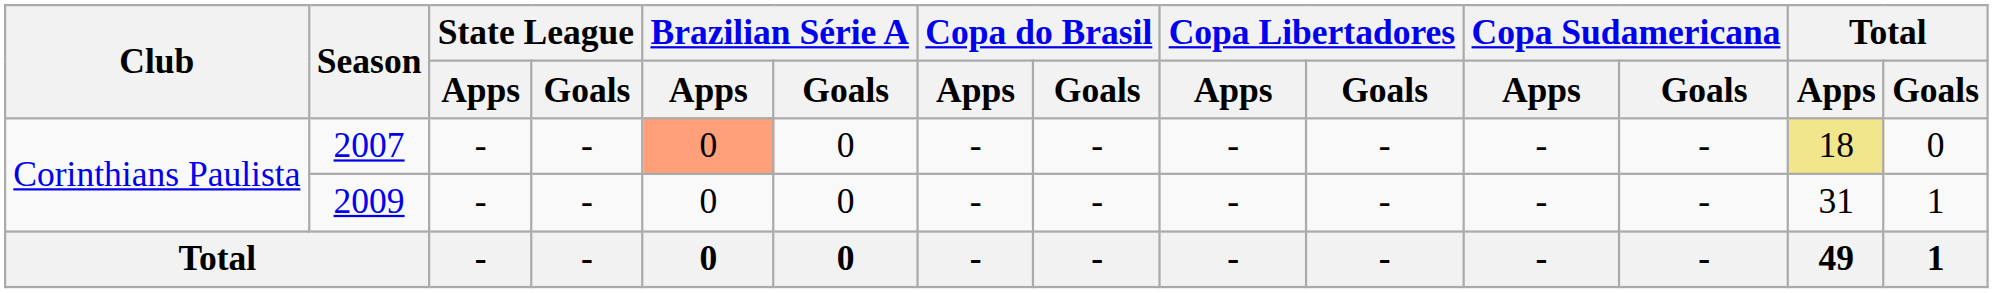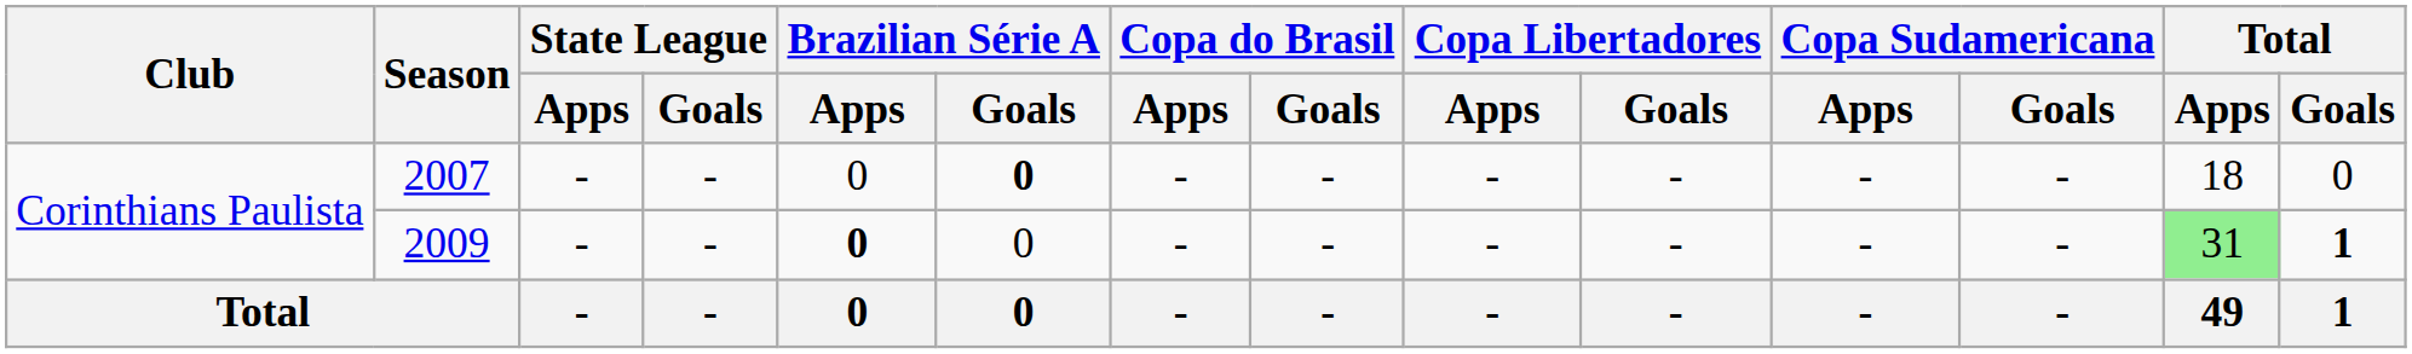2007 | Brazilian Série A / Apps: lightsalmon background -> no background
2007 | Brazilian Série A / Goals: normal -> bold
2007 | Total / Apps: khaki background -> no background
2009 | Brazilian Série A / Apps: normal -> bold
2009 | Total / Apps: no background -> lightgreen background
2009 | Total / Goals: normal -> bold
